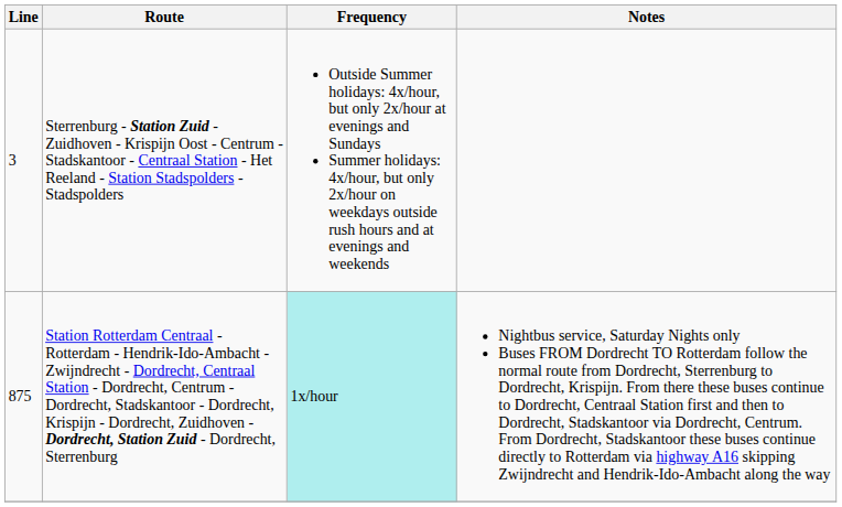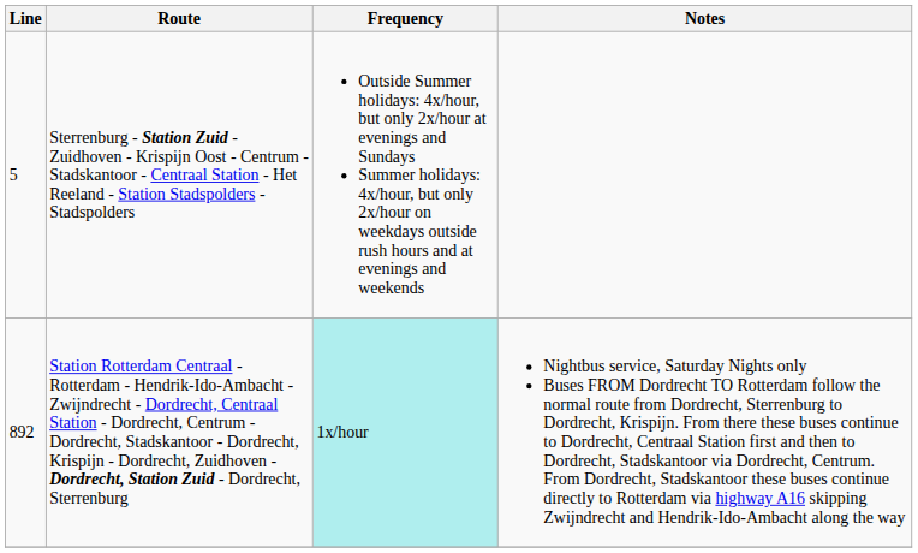row 2 | Line: 3 -> 5
row 3 | Line: 875 -> 892
